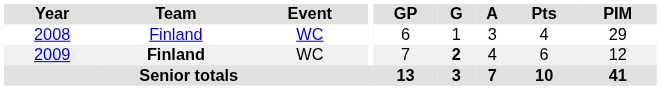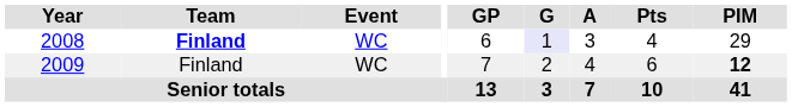2008 | Team: normal -> bold
2008 | G: no background -> lavender background
2009 | Team: bold -> normal
2009 | G: bold -> normal
2009 | PIM: normal -> bold
